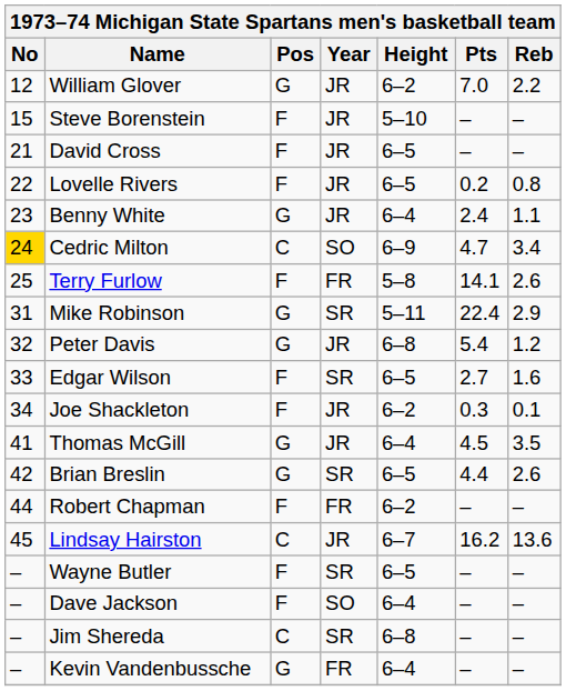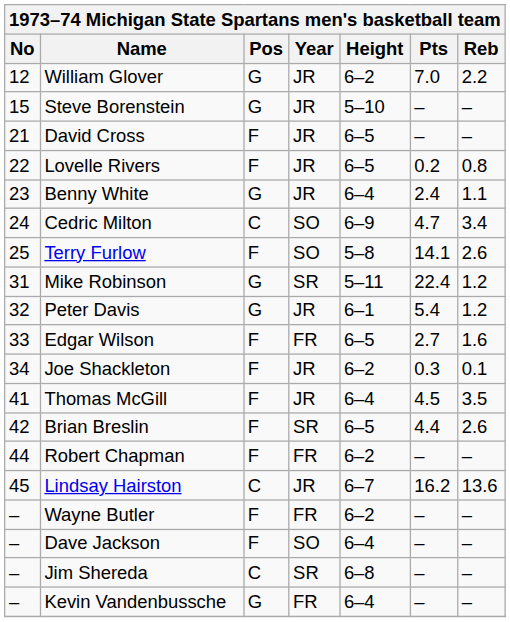Steve Borenstein | Pos: F -> G
Cedric Milton | No: gold background -> no background
Terry Furlow | Year: FR -> SO
Mike Robinson | Reb: 2.9 -> 1.2
Peter Davis | Height: 6–8 -> 6–1
Edgar Wilson | Year: SR -> FR
Thomas McGill | Pos: G -> F
Brian Breslin | Pos: G -> F
Wayne Butler | Year: SR -> FR
Wayne Butler | Height: 6–5 -> 6–2
